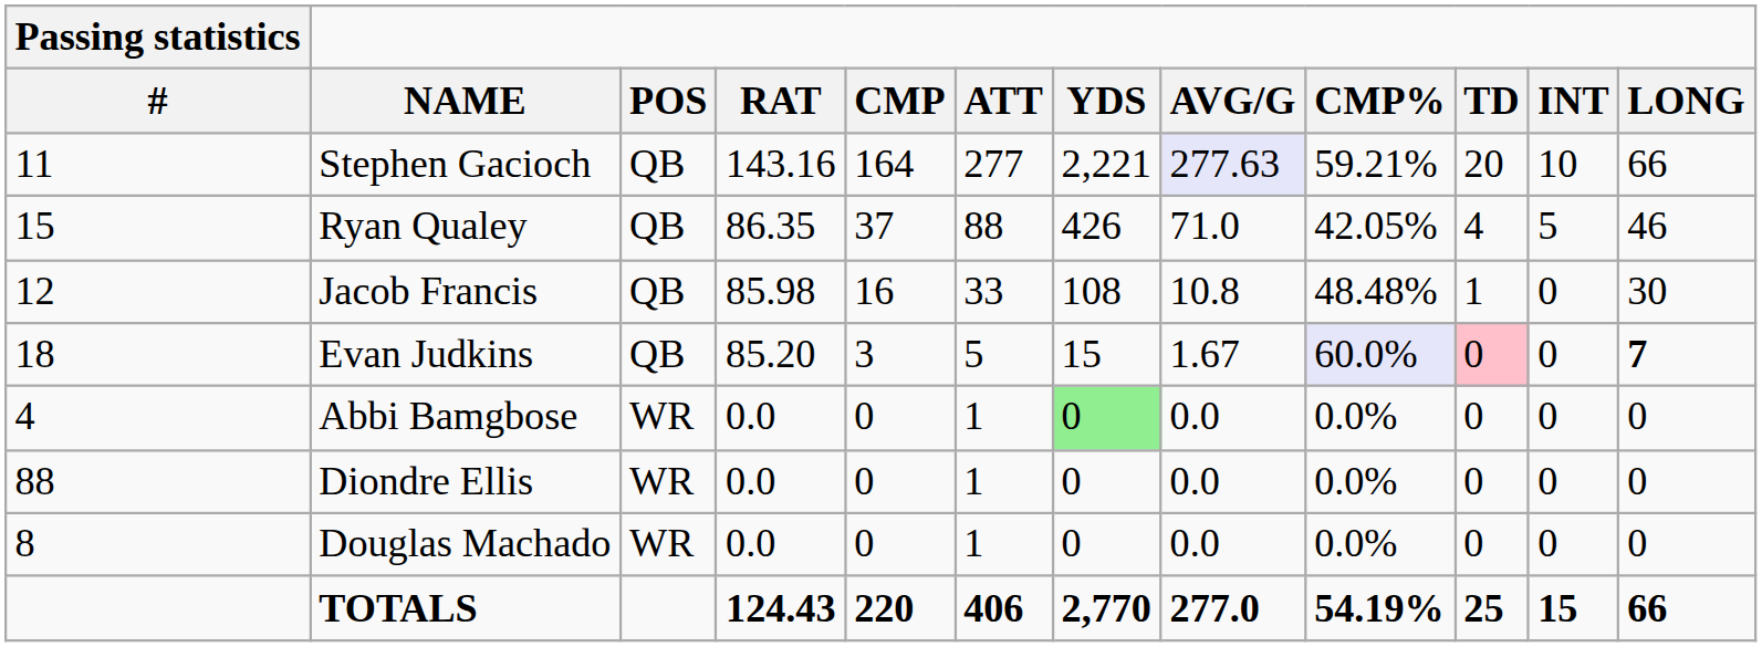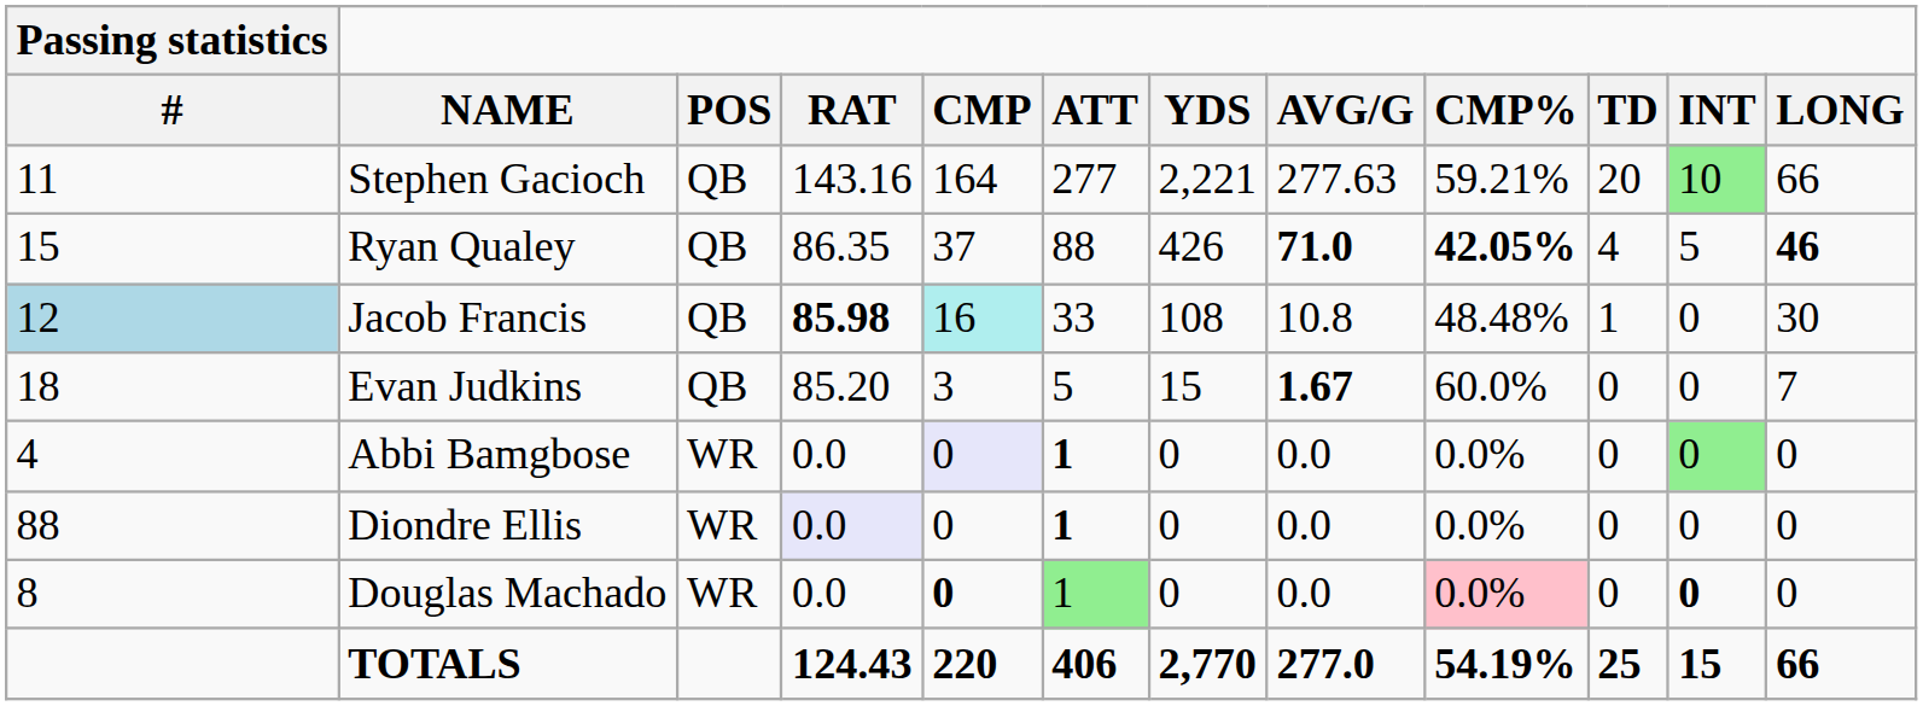Stephen Gacioch | AVG/G: lavender background -> no background
Stephen Gacioch | INT: no background -> lightgreen background
Ryan Qualey | AVG/G: normal -> bold
Ryan Qualey | CMP%: normal -> bold
Ryan Qualey | LONG: normal -> bold
Jacob Francis | Passing statistics / #: no background -> lightblue background
Jacob Francis | RAT: normal -> bold
Jacob Francis | CMP: no background -> paleturquoise background
Evan Judkins | AVG/G: normal -> bold
Evan Judkins | CMP%: lavender background -> no background
Evan Judkins | TD: pink background -> no background
Evan Judkins | LONG: bold -> normal
Abbi Bamgbose | CMP: no background -> lavender background
Abbi Bamgbose | ATT: normal -> bold
Abbi Bamgbose | YDS: lightgreen background -> no background
Abbi Bamgbose | INT: no background -> lightgreen background
Diondre Ellis | RAT: no background -> lavender background
Diondre Ellis | ATT: normal -> bold
Douglas Machado | CMP: normal -> bold
Douglas Machado | ATT: no background -> lightgreen background
Douglas Machado | CMP%: no background -> pink background
Douglas Machado | INT: normal -> bold
